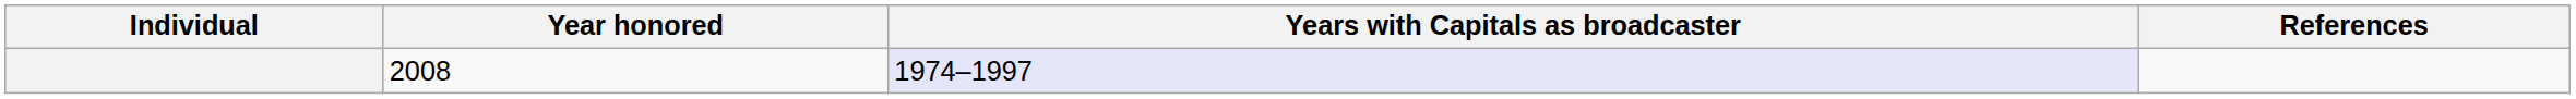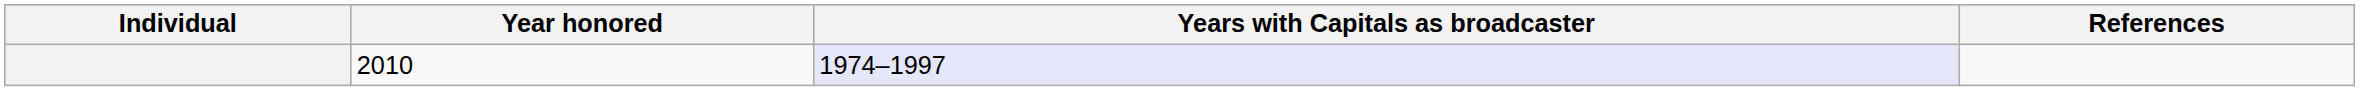row 2 | Year honored: 2008 -> 2010
